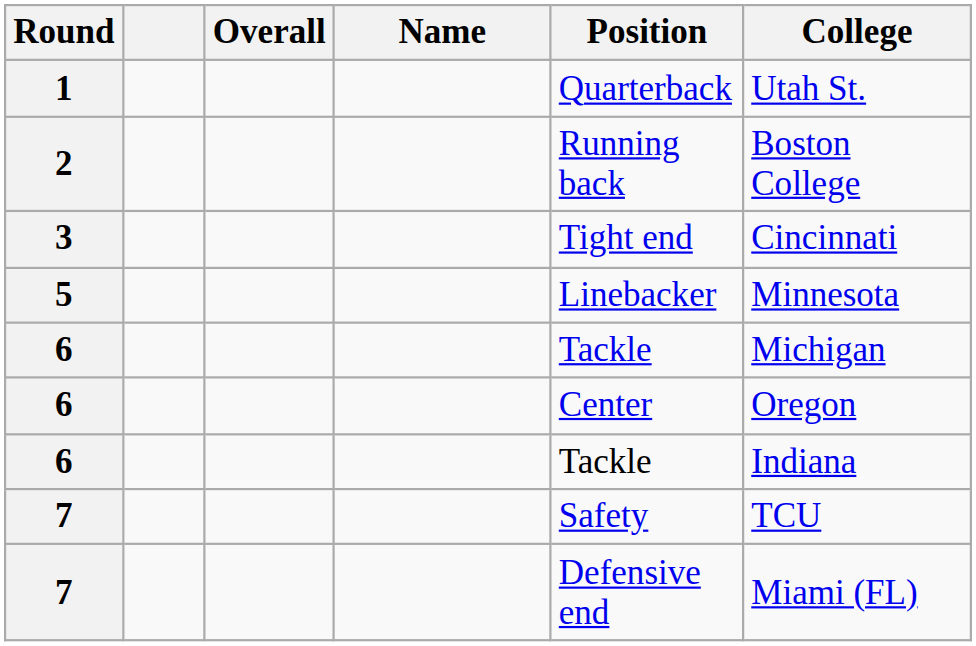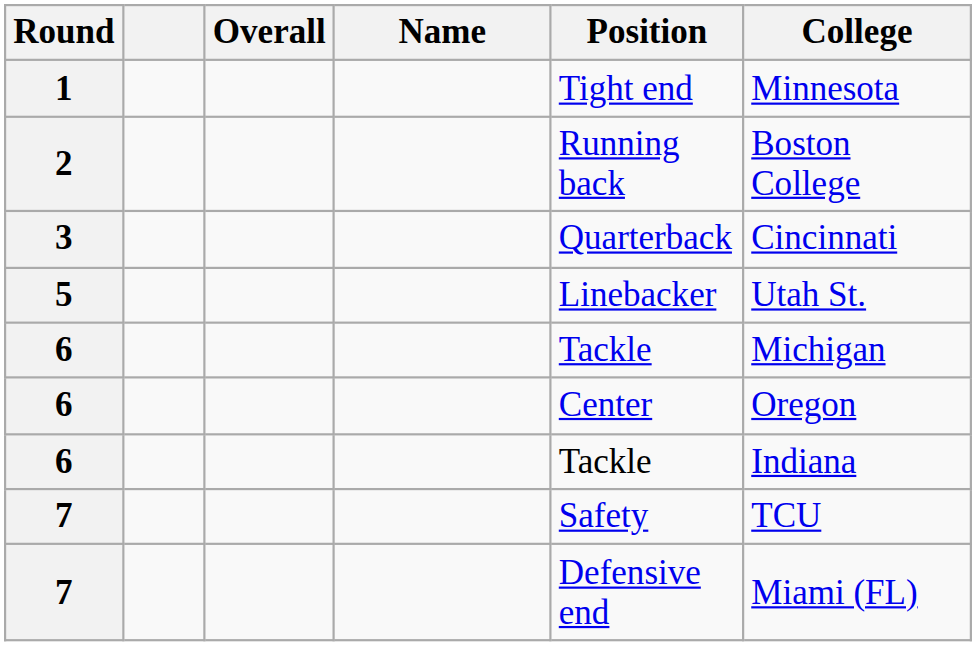1 | Position: Quarterback -> Tight end
1 | College: Utah St. -> Minnesota
3 | Position: Tight end -> Quarterback
5 | College: Minnesota -> Utah St.
